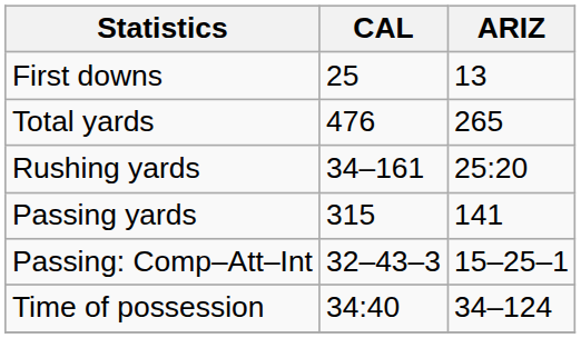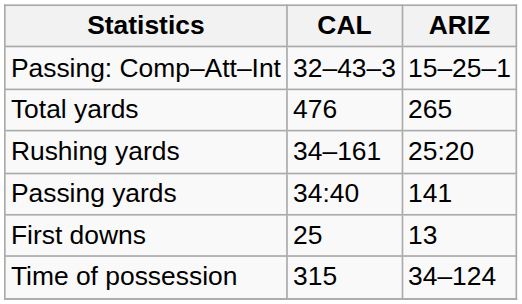rows swapped: First downs <-> Passing: Comp–Att–Int
Passing yards | CAL: 315 -> 34:40
Time of possession | CAL: 34:40 -> 315
